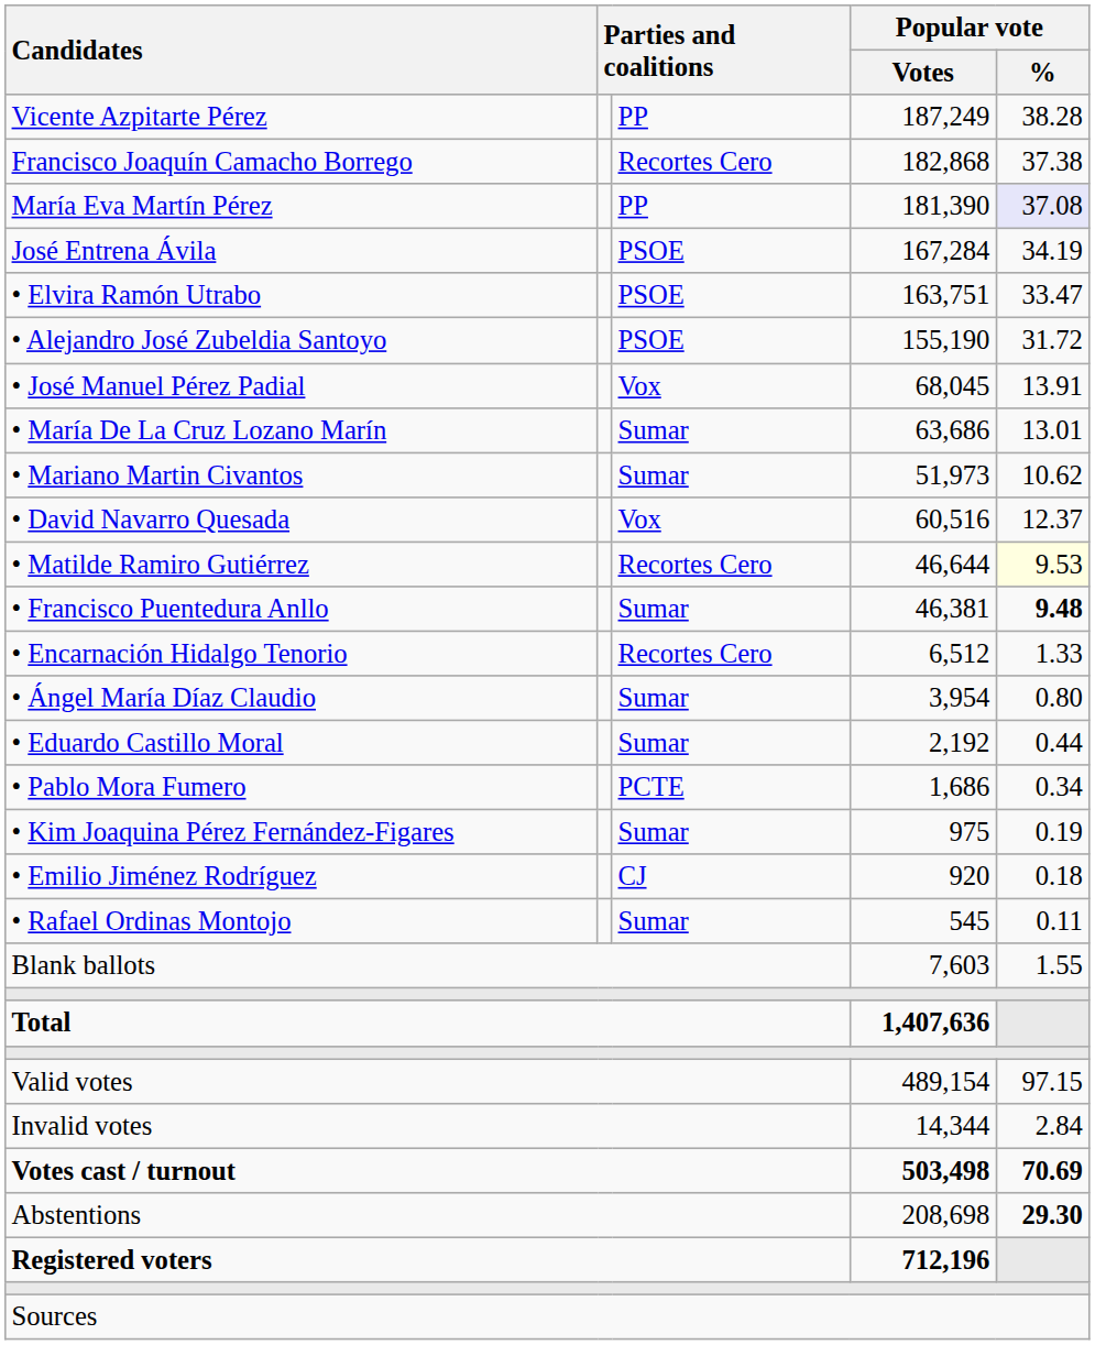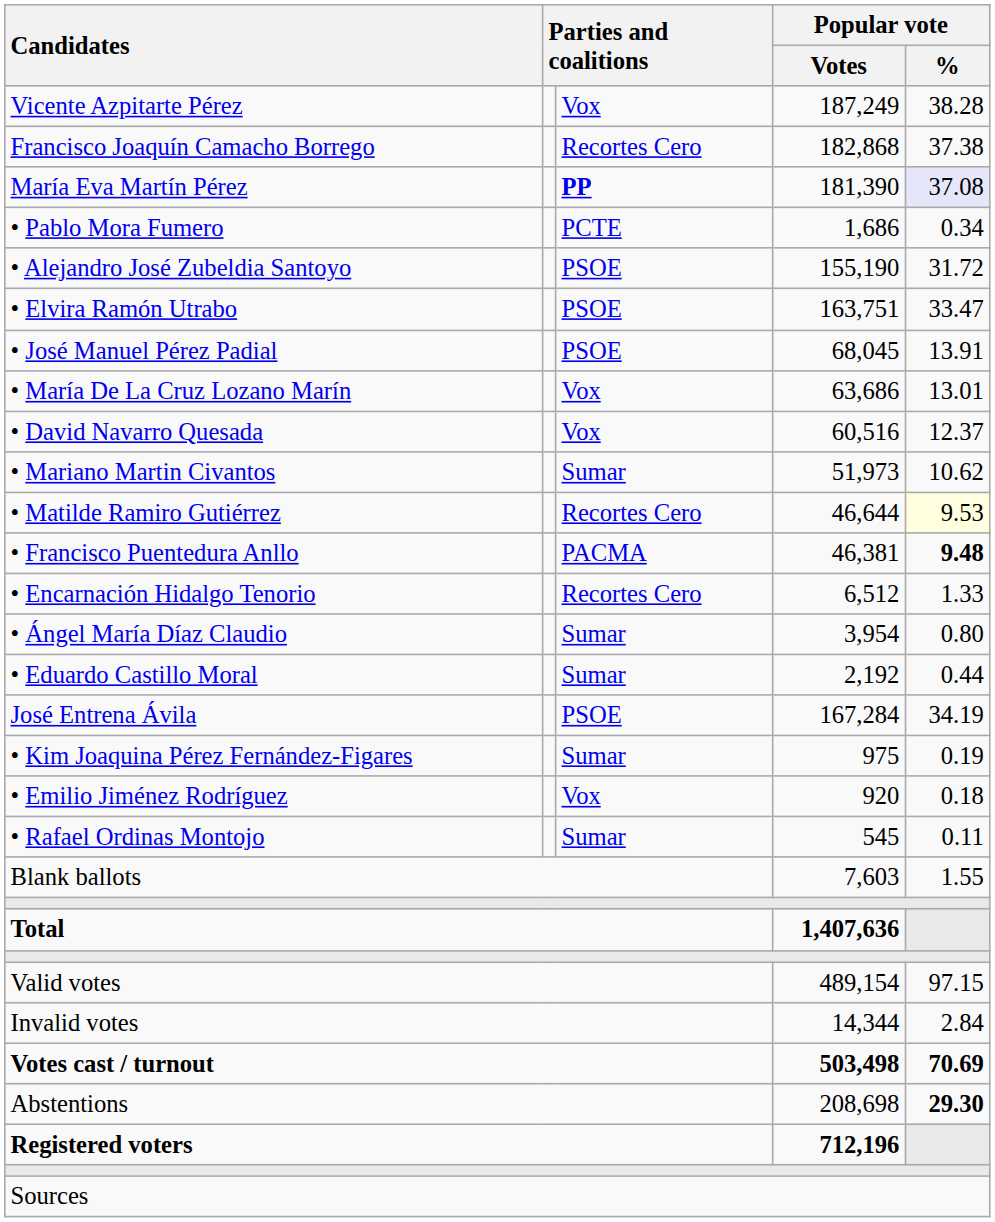Vicente Azpitarte Pérez | column 3: PP -> Vox
María Eva Martín Pérez | column 3: normal -> bold
rows swapped: José Entrena Ávila <-> • Pablo Mora Fumero
rows swapped: • Elvira Ramón Utrabo <-> • Alejandro José Zubeldia Santoyo
• José Manuel Pérez Padial | column 3: Vox -> PSOE
• María De La Cruz Lozano Marín | column 3: Sumar -> Vox
rows swapped: • David Navarro Quesada <-> • Mariano Martin Civantos
• Francisco Puentedura Anllo | column 3: Sumar -> PACMA
• Emilio Jiménez Rodríguez | column 3: CJ -> Vox
